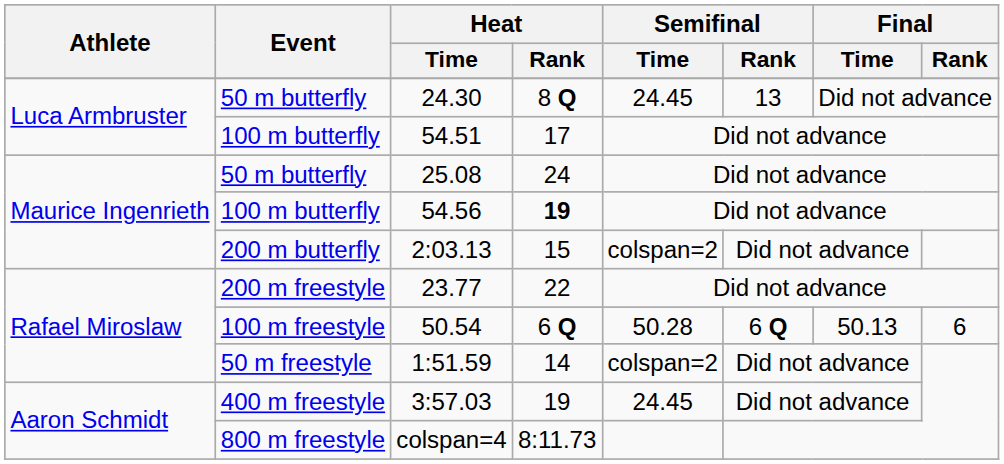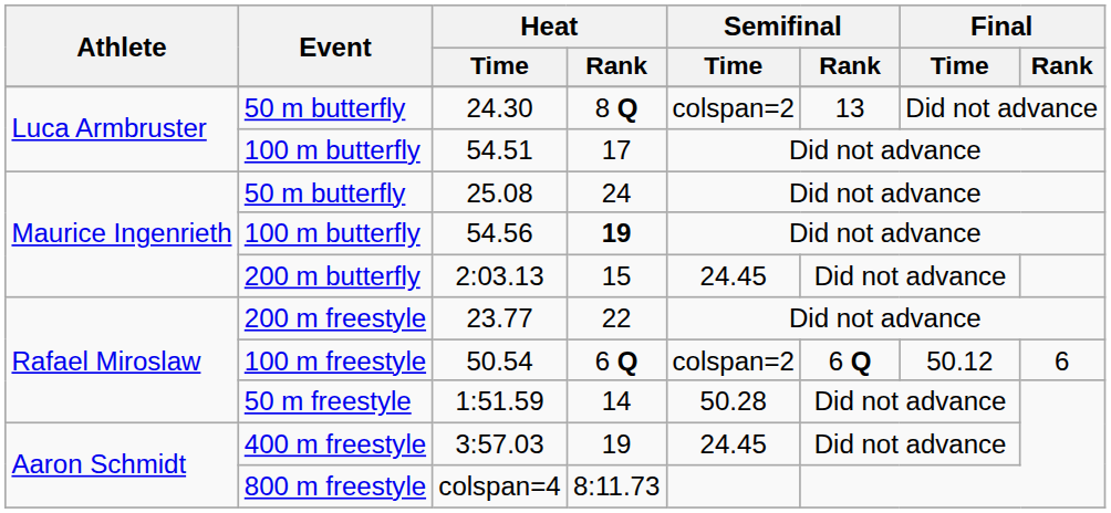24.30 | Semifinal / Time: 24.45 -> colspan=2
2:03.13 | Semifinal / Time: colspan=2 -> 24.45
50.54 | Semifinal / Time: 50.28 -> colspan=2
50.54 | Final / Time: 50.13 -> 50.12
1:51.59 | Semifinal / Time: colspan=2 -> 50.28
